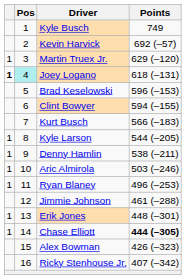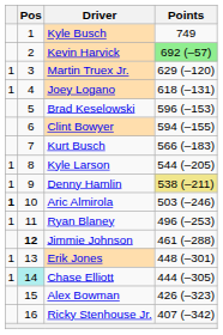Kevin Harvick | Points: no background -> lightgreen background
Joey Logano | column 1: bold -> normal
Joey Logano | Pos: paleturquoise background -> no background
Denny Hamlin | Points: no background -> khaki background
Aric Almirola | column 1: normal -> bold
Jimmie Johnson | Pos: normal -> bold
Chase Elliott | Pos: no background -> paleturquoise background
Chase Elliott | Points: bold -> normal
